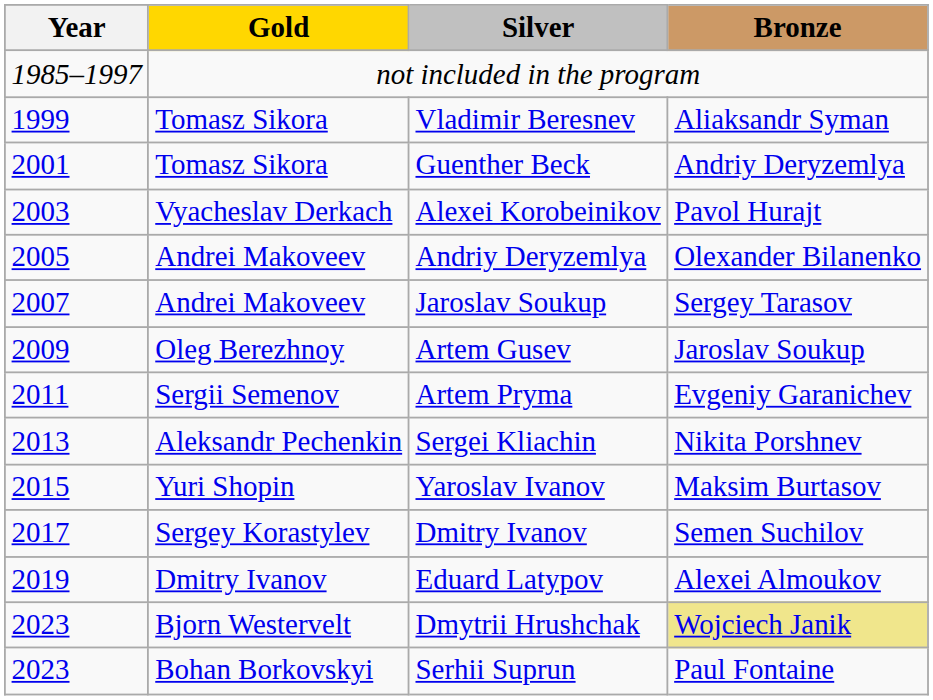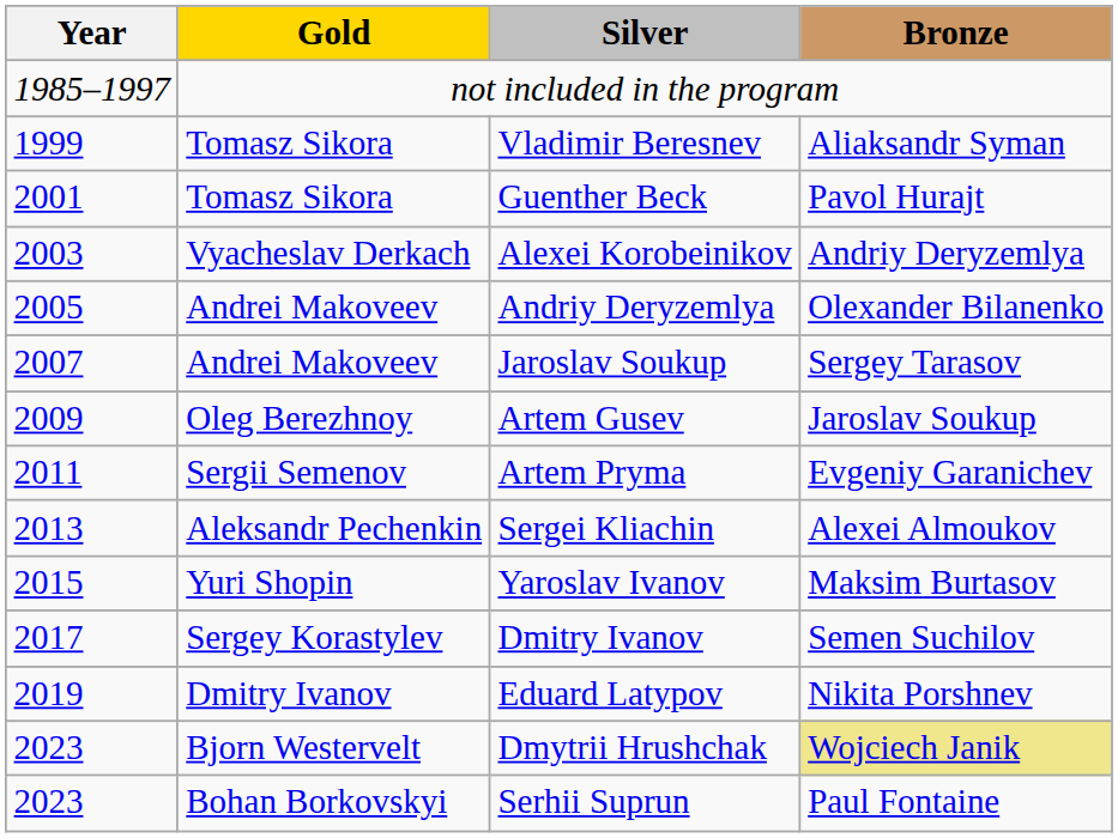Guenther Beck | Bronze: Andriy Deryzemlya -> Pavol Hurajt
Alexei Korobeinikov | Bronze: Pavol Hurajt -> Andriy Deryzemlya
Sergei Kliachin | Bronze: Nikita Porshnev -> Alexei Almoukov
Eduard Latypov | Bronze: Alexei Almoukov -> Nikita Porshnev
